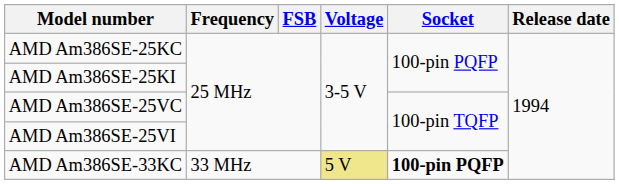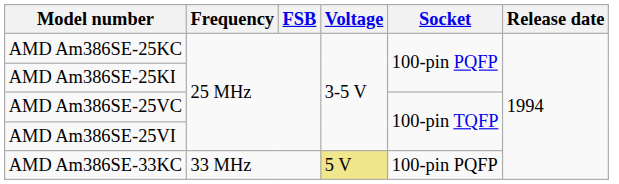AMD Am386SE-33KC | Socket: bold -> normal
